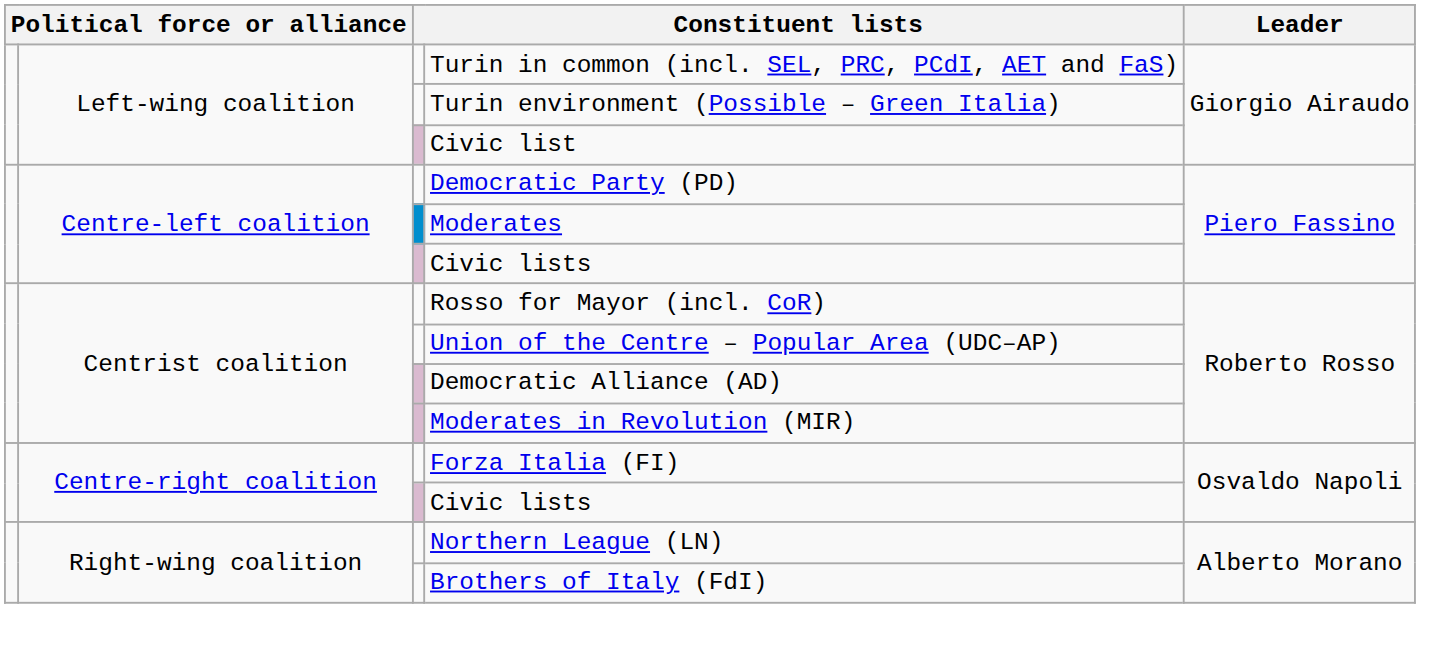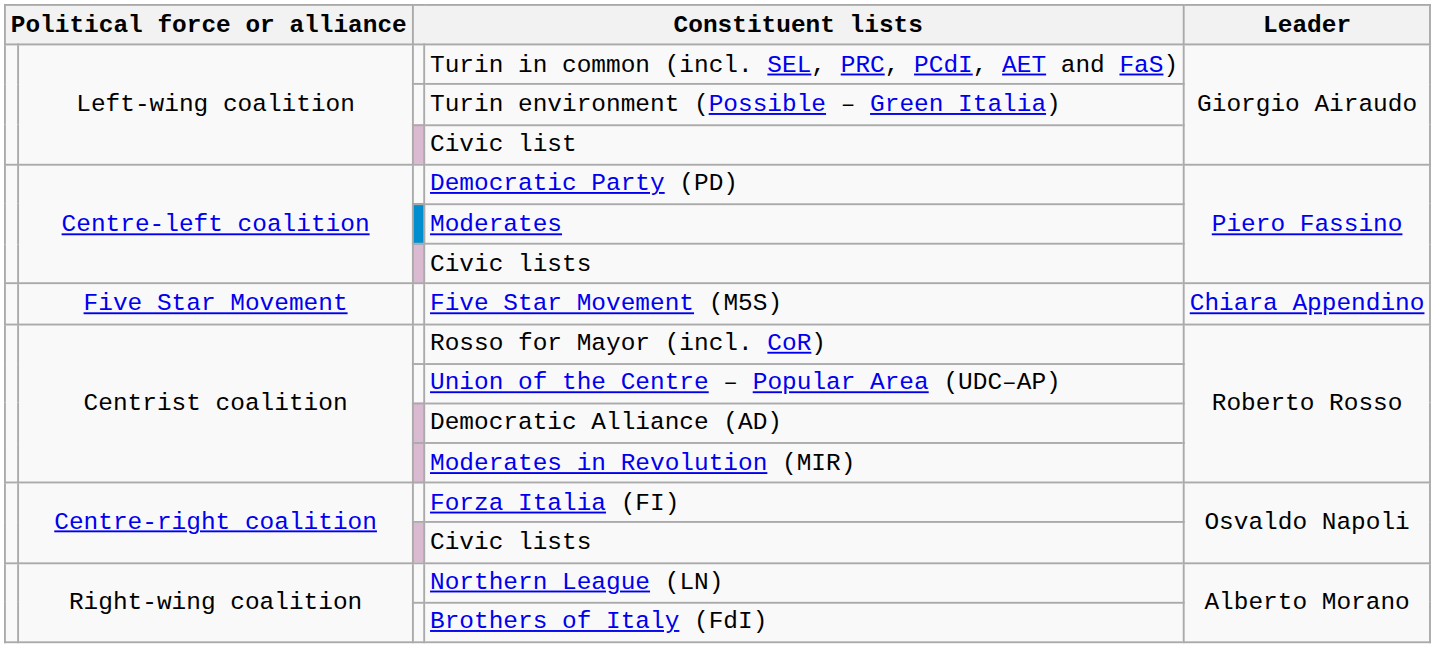+ row: Five Star Movement | Five Star Movement (M5S) | Chiara Appendino
